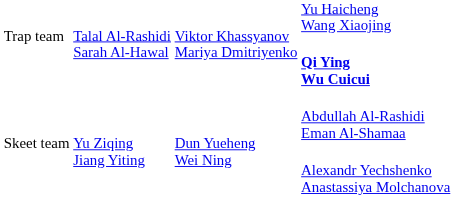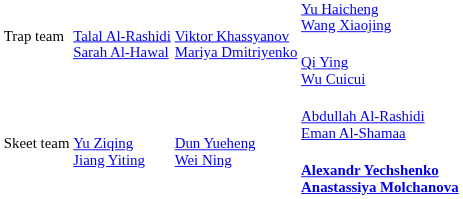Qi Ying Wu Cuicui | column 4: bold -> normal
Alexandr Yechshenko Anastassiya Molchanova | column 4: normal -> bold
